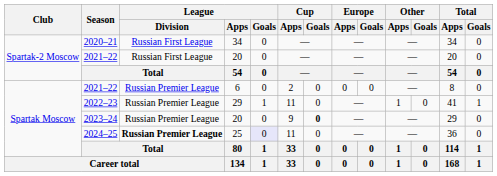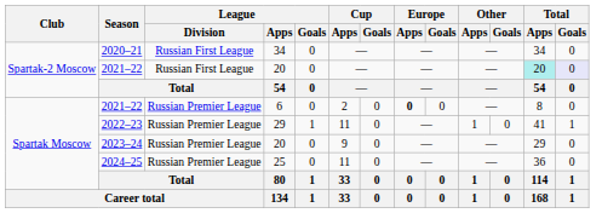2021–22 / 20 | Total / Apps: no background -> paleturquoise background
2021–22 / 20 | Total / Goals: no background -> lavender background
2021–22 / 6 | Europe / Apps: normal -> bold
2023–24 | Cup / Goals: bold -> normal
2024–25 | League / Division: bold -> normal
2024–25 | League / Goals: lavender background -> no background
